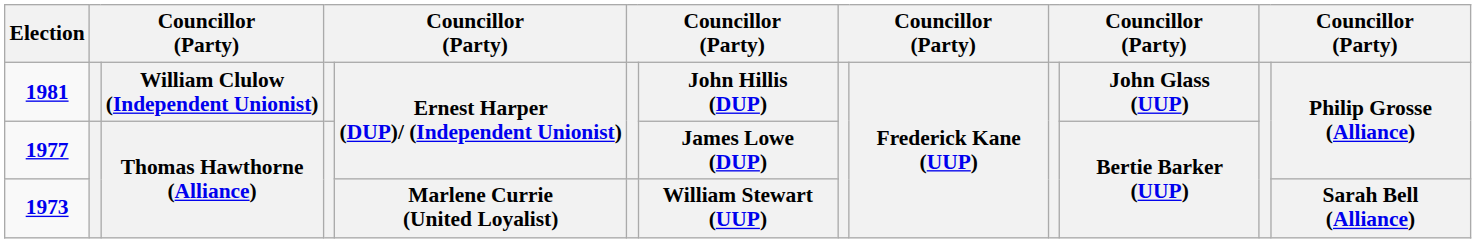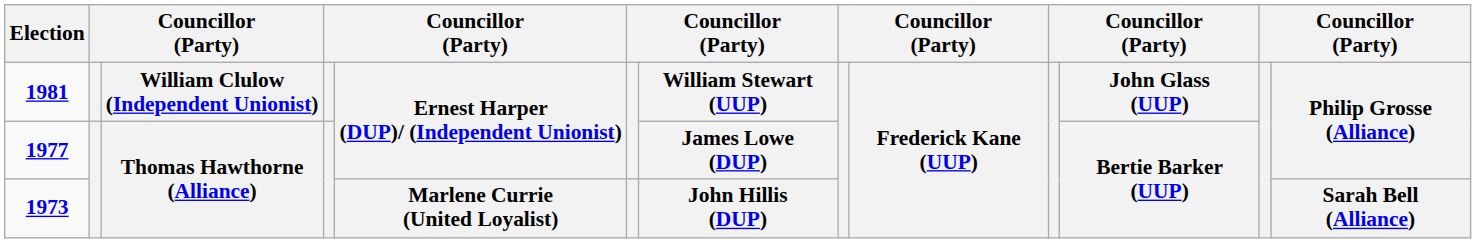1981 | column 7: John Hillis (DUP) -> William Stewart (UUP)
1973 | column 7: William Stewart (UUP) -> John Hillis (DUP)
